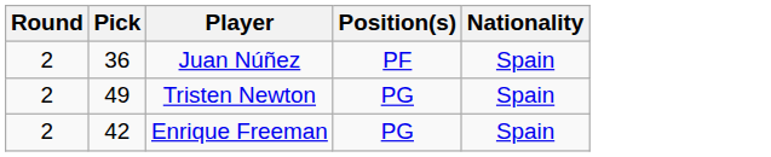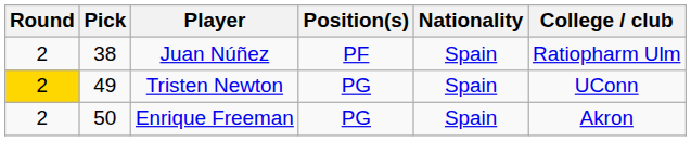+ column: College / club | Ratiopharm Ulm | UConn | Akron
Juan Núñez | Pick: 36 -> 38
Tristen Newton | Round: no background -> gold background
Enrique Freeman | Pick: 42 -> 50
